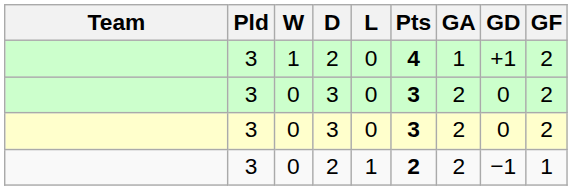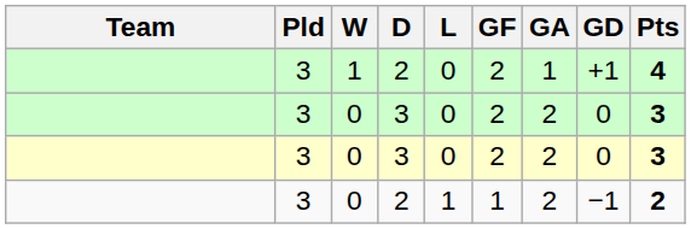columns swapped: GF <-> Pts
